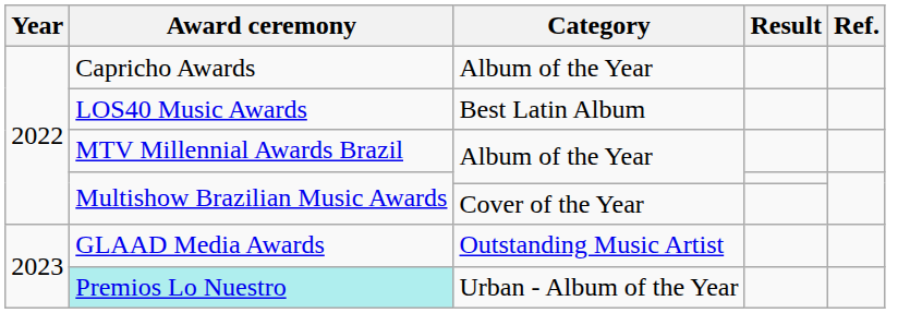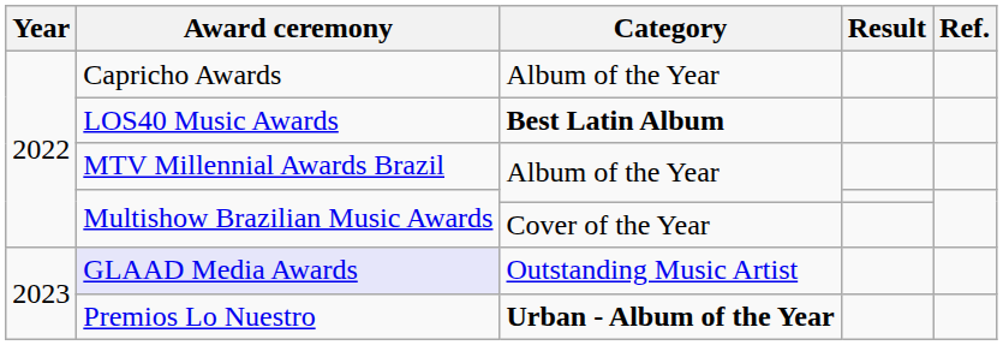LOS40 Music Awards | Category: normal -> bold
GLAAD Media Awards | Award ceremony: no background -> lavender background
Premios Lo Nuestro | Award ceremony: paleturquoise background -> no background
Premios Lo Nuestro | Category: normal -> bold
